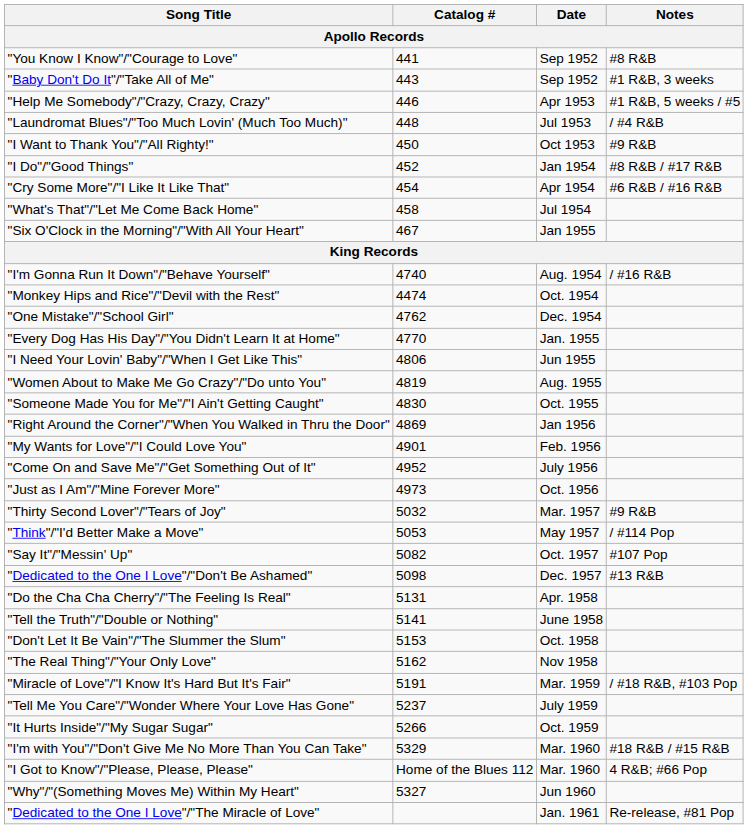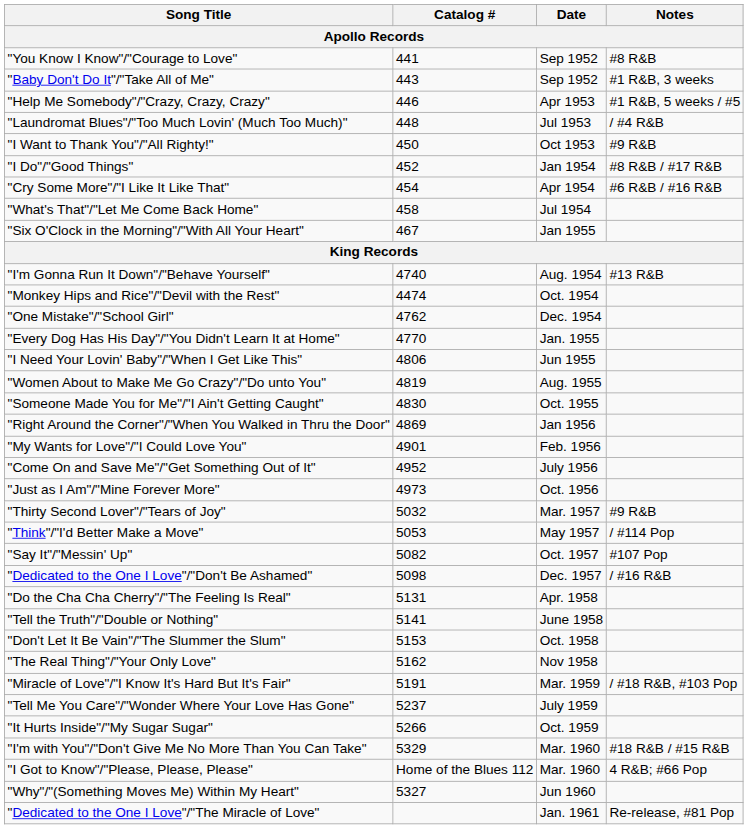"I'm Gonna Run It Down"/"Behave Yourself" | Notes: / #16 R&B -> #13 R&B
"Dedicated to the One I Love"/"Don't Be Ashamed" | Notes: #13 R&B -> / #16 R&B
